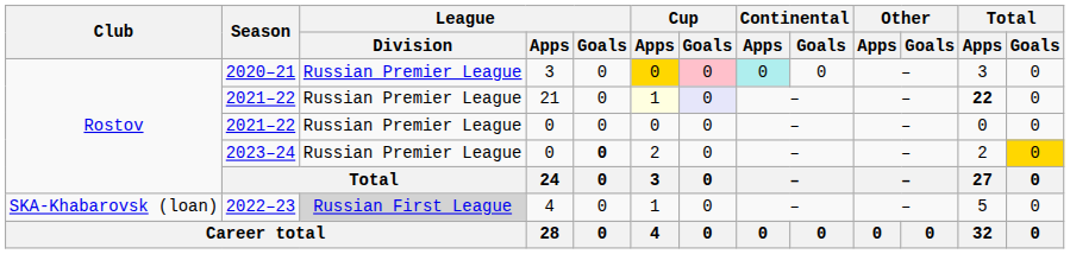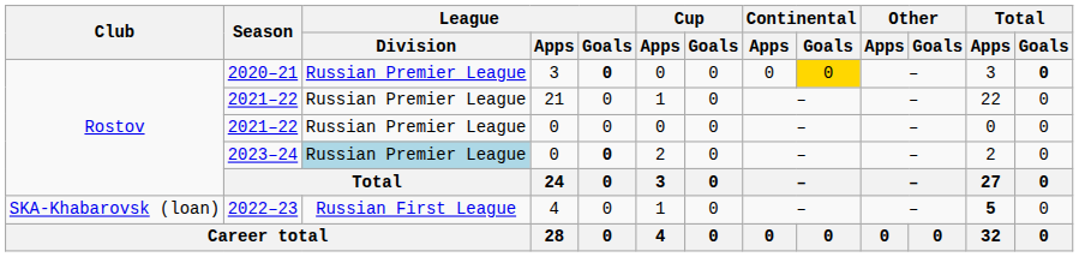2020–21 | League / Goals: normal -> bold
2020–21 | Cup / Apps: gold background -> no background
2020–21 | Cup / Goals: pink background -> no background
2020–21 | Continental / Apps: paleturquoise background -> no background
2020–21 | Continental / Goals: no background -> gold background
2020–21 | Total / Goals: normal -> bold
2021–22 / 21 | Cup / Apps: lightyellow background -> no background
2021–22 / 21 | Cup / Goals: lavender background -> no background
2021–22 / 21 | Total / Apps: bold -> normal
2023–24 | League / Division: no background -> lightblue background
2023–24 | Total / Goals: gold background -> no background
2022–23 | League / Division: lightgrey background -> no background
2022–23 | Total / Apps: normal -> bold
